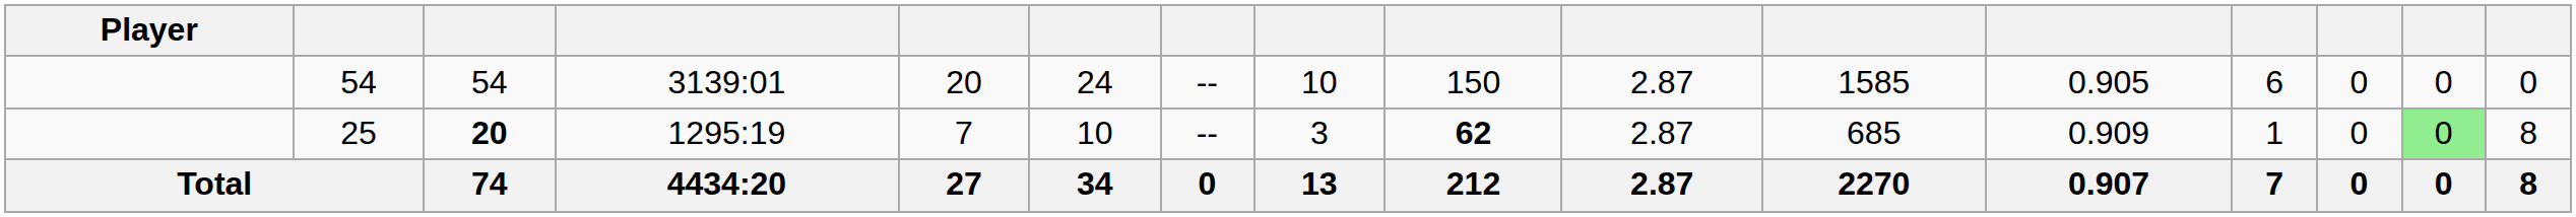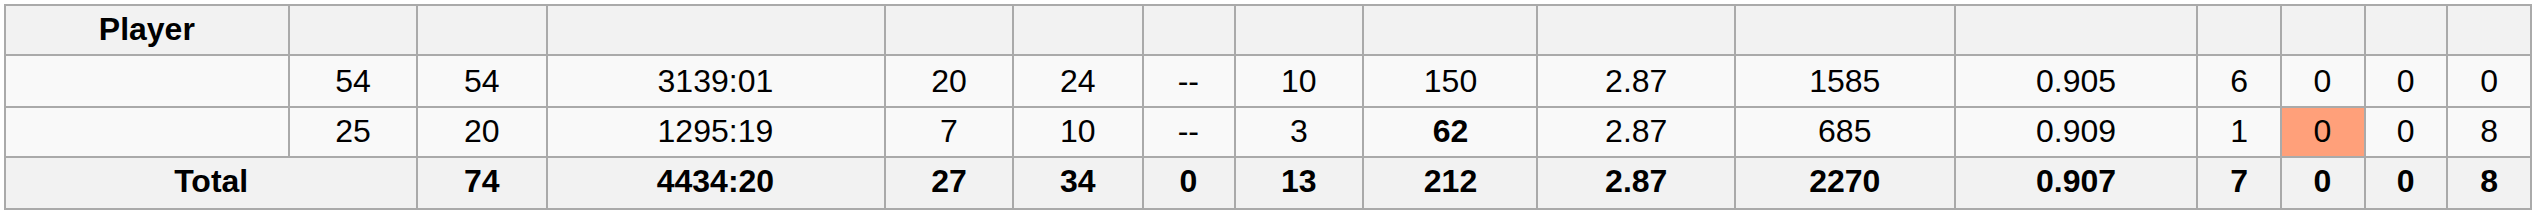25 | column 3: bold -> normal
25 | column 14: no background -> lightsalmon background
25 | column 15: lightgreen background -> no background
